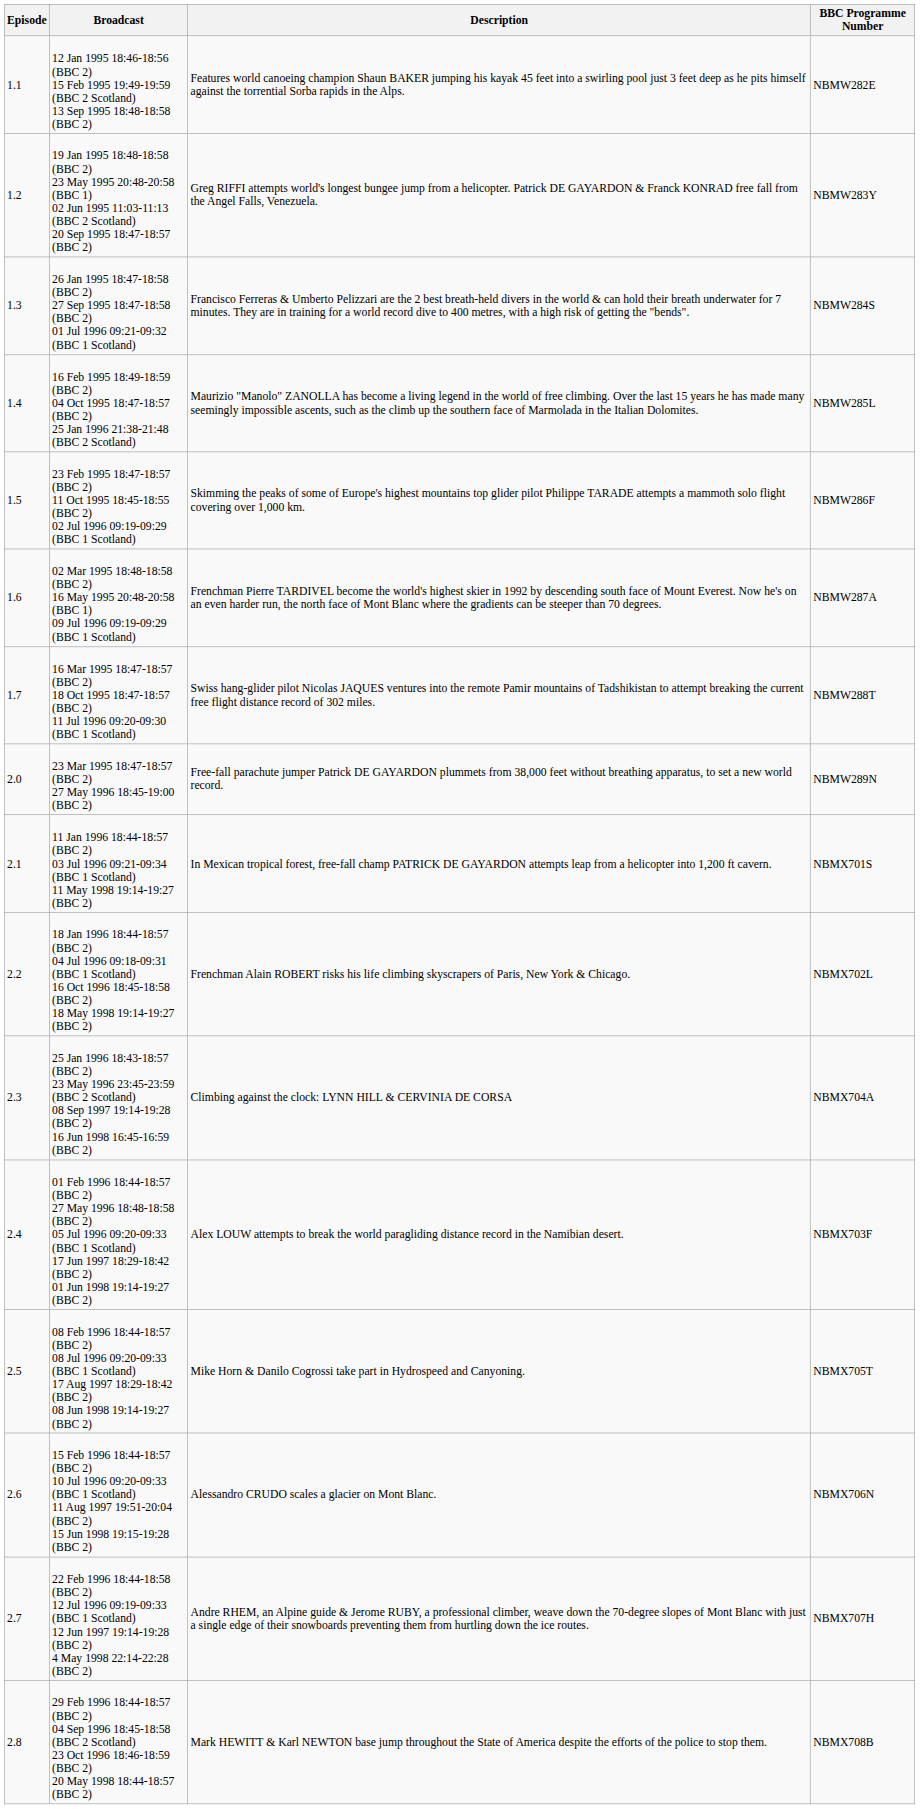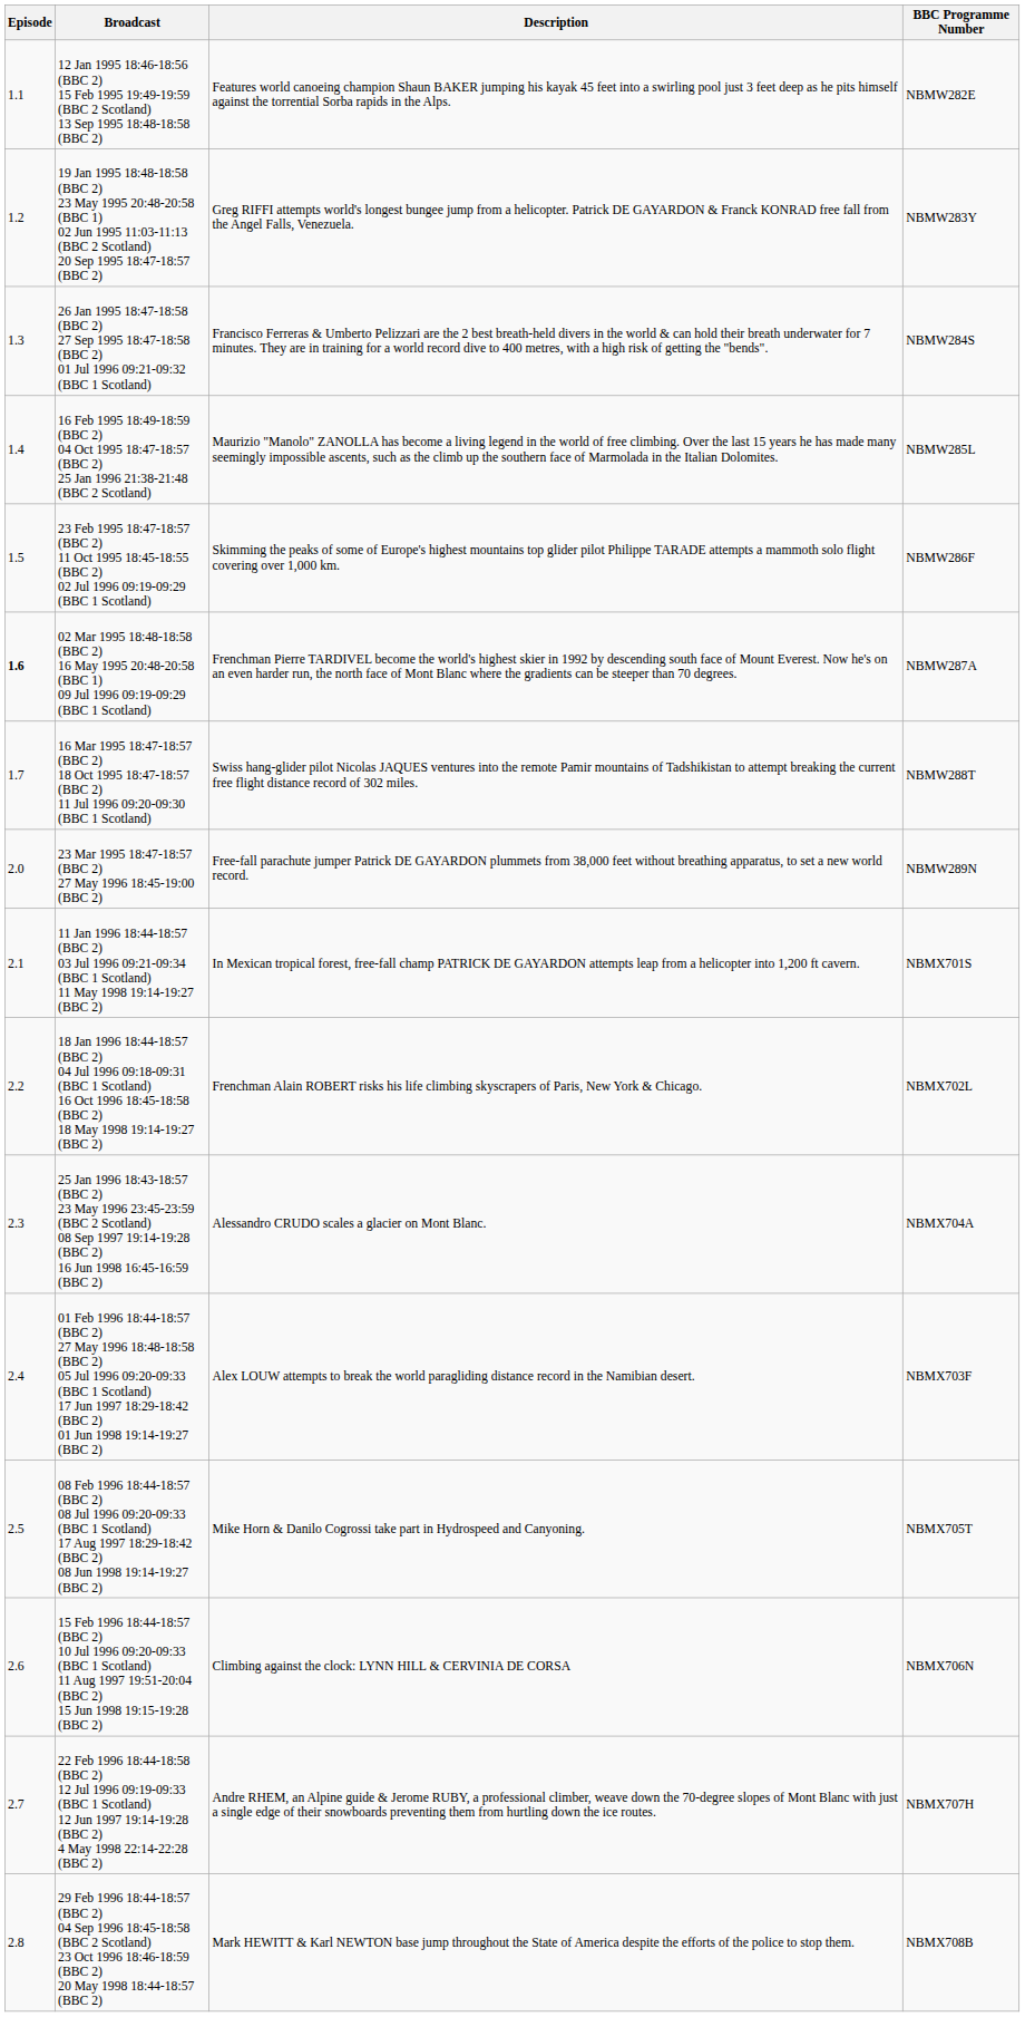row 7 | Episode: normal -> bold
row 12 | Description: Climbing against the clock: LYNN HILL & CERVINIA DE CORSA -> Alessandro CRUDO scales a glacier on Mont Blanc.
row 15 | Description: Alessandro CRUDO scales a glacier on Mont Blanc. -> Climbing against the clock: LYNN HILL & CERVINIA DE CORSA
